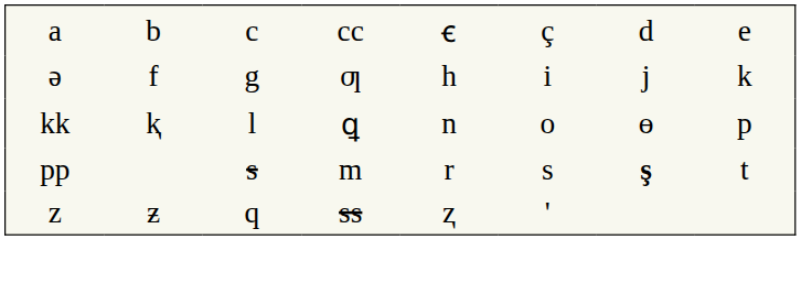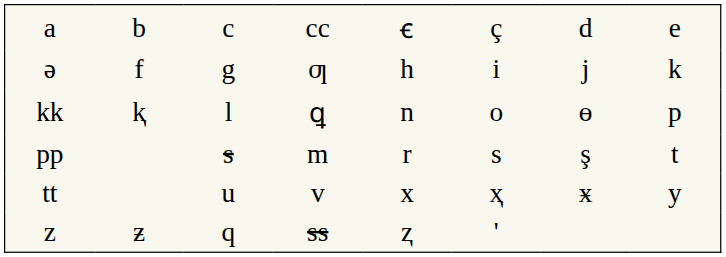pp | column 7: bold -> normal
+ row: tt | u | v | x | ҳ | ӿ | y
